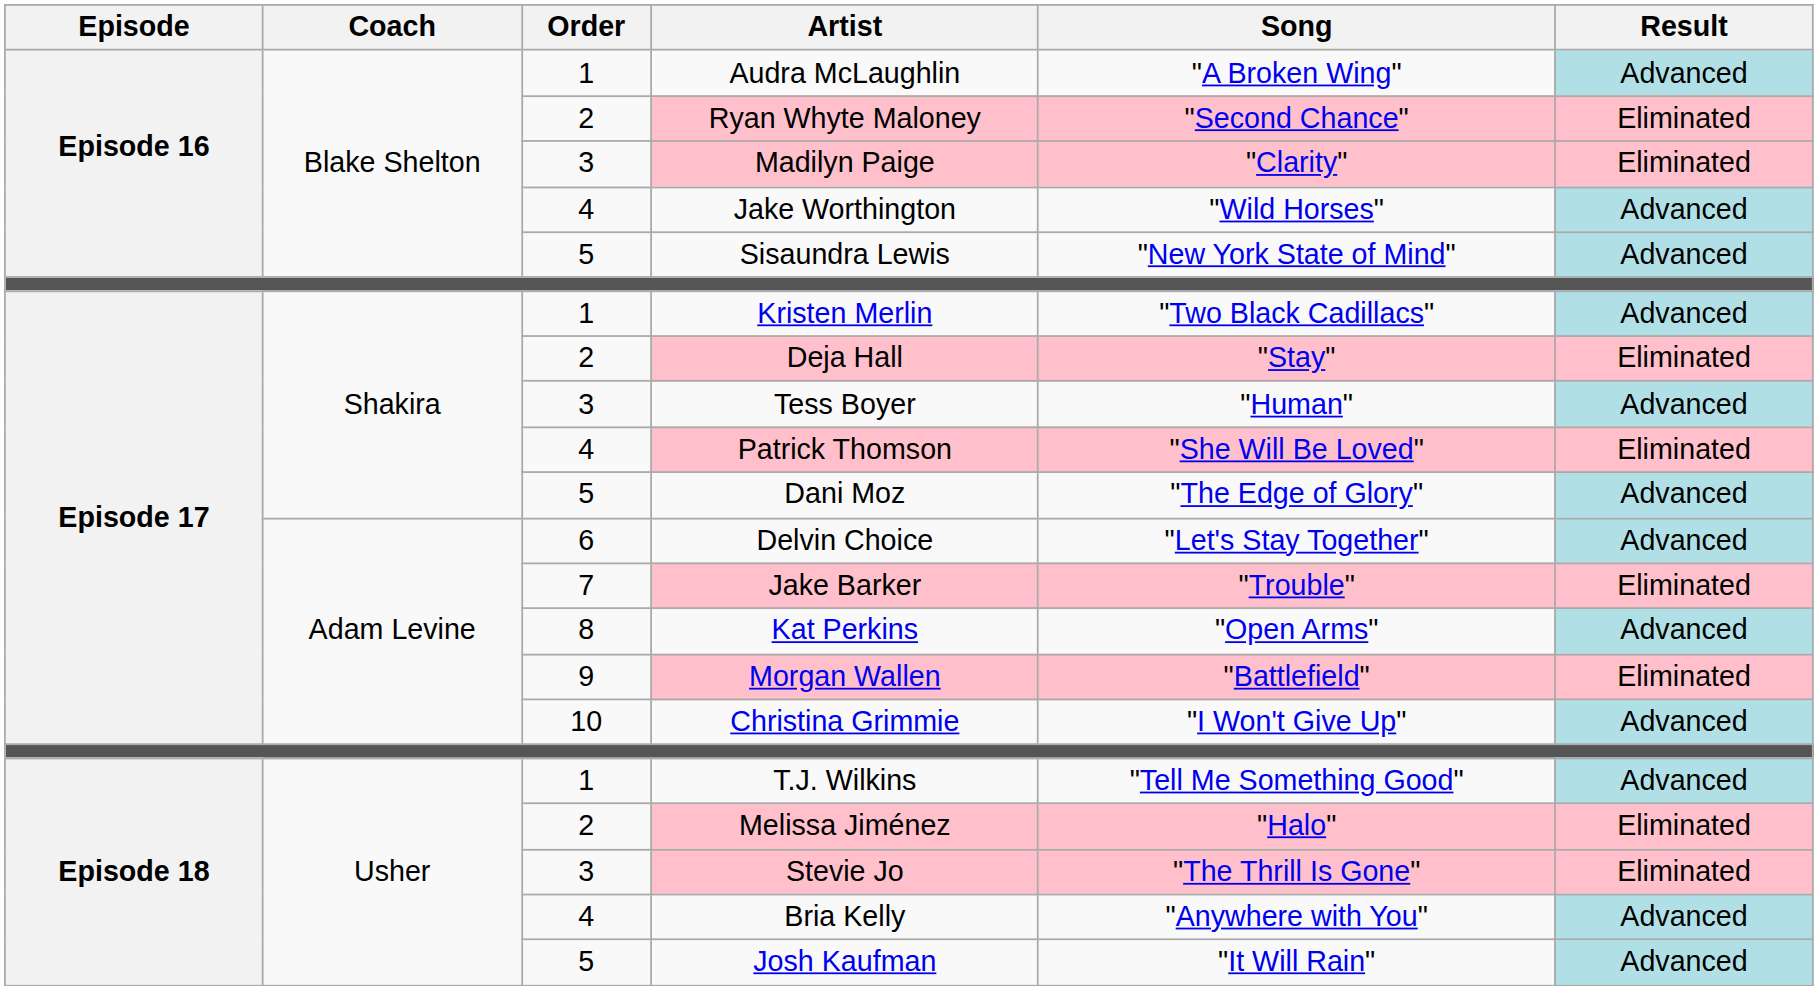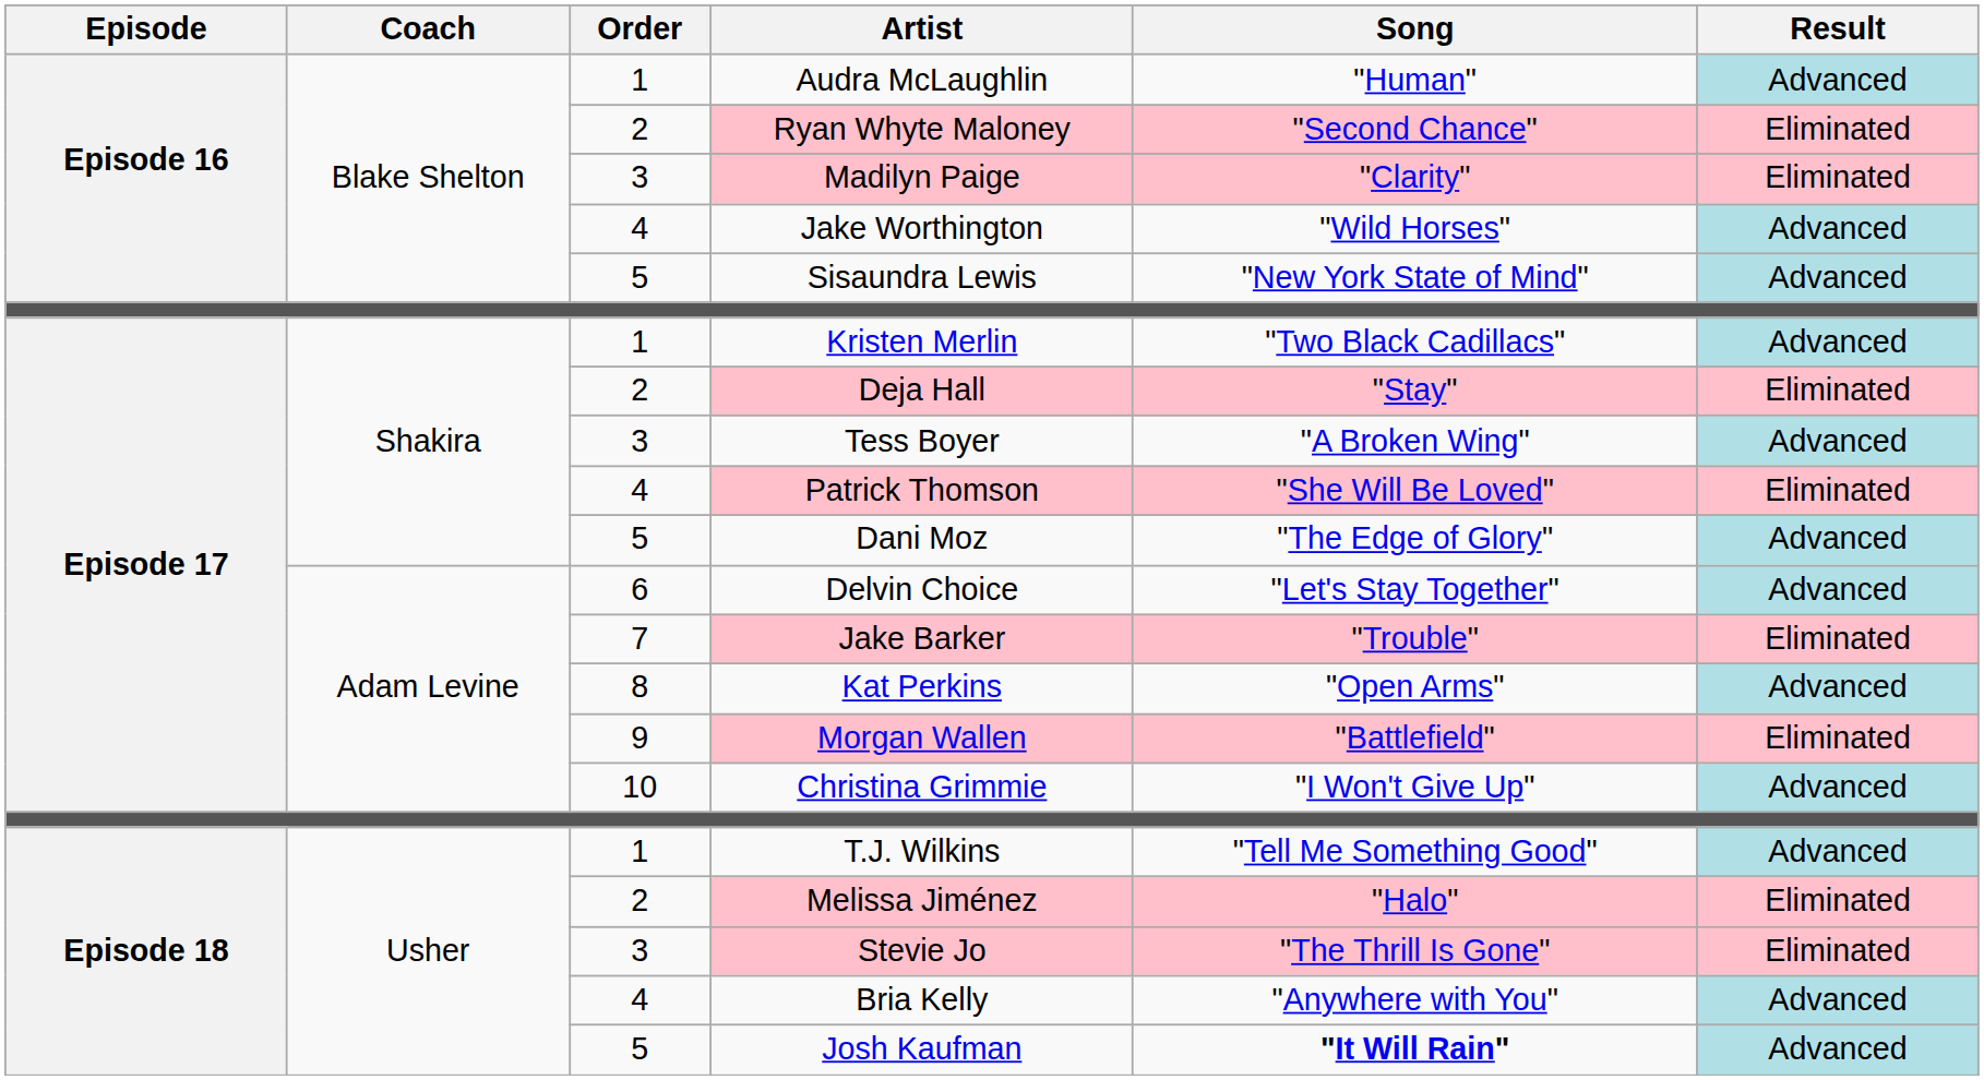Audra McLaughlin | Song: "A Broken Wing" -> "Human"
Tess Boyer | Song: "Human" -> "A Broken Wing"
Josh Kaufman | Song: normal -> bold
